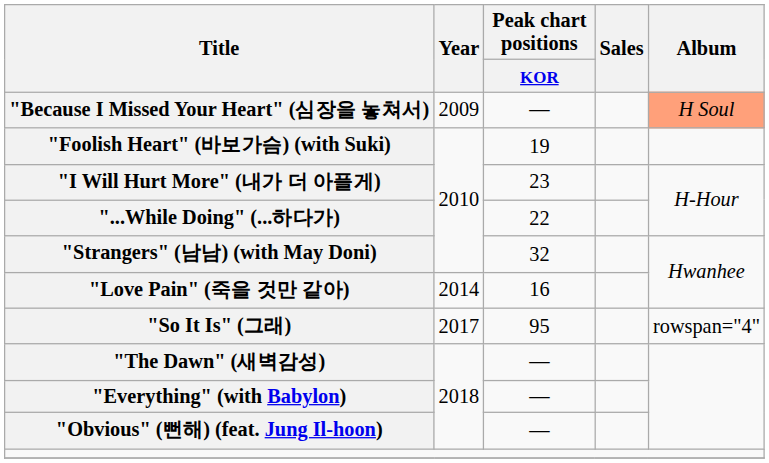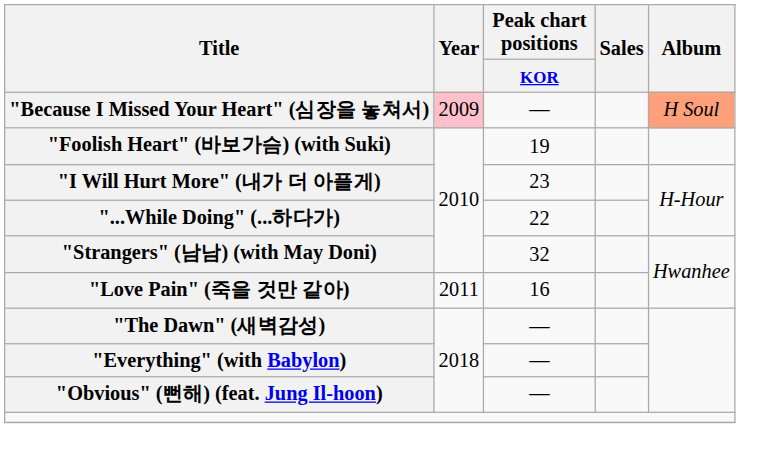"Because I Missed Your Heart" (심장을 놓쳐서) | Year: no background -> pink background
"Love Pain" (죽을 것만 같아) | Year: 2014 -> 2011
- row: "So It Is" (그래) | 2017 | 95 | rowspan="4"
